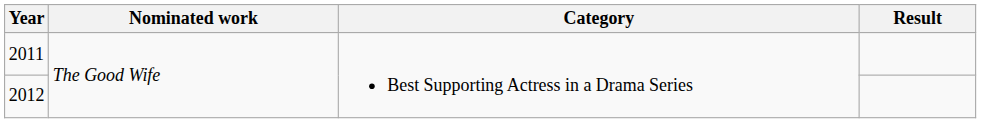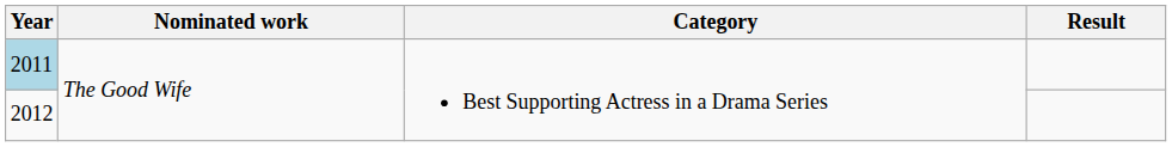2011 | Year: no background -> lightblue background
